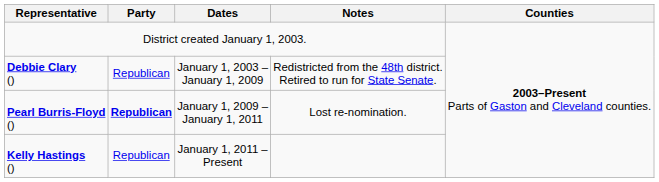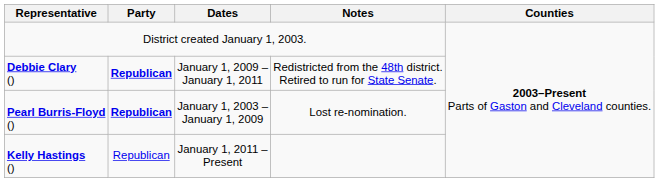Debbie Clary () | Party: normal -> bold
Debbie Clary () | Dates: January 1, 2003 – January 1, 2009 -> January 1, 2009 – January 1, 2011
Pearl Burris-Floyd () | Dates: January 1, 2009 – January 1, 2011 -> January 1, 2003 – January 1, 2009
